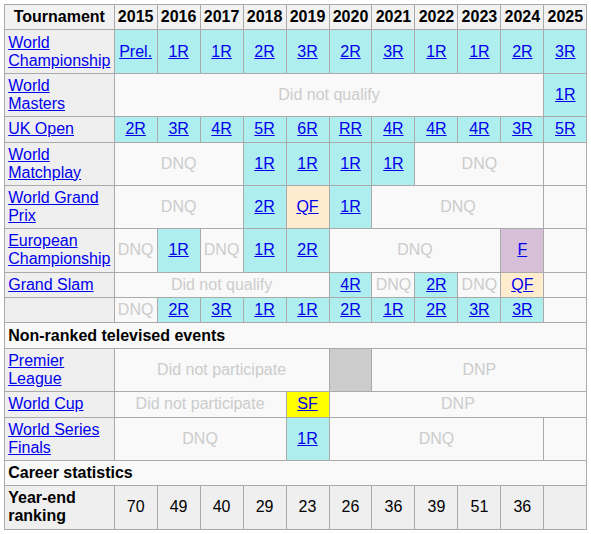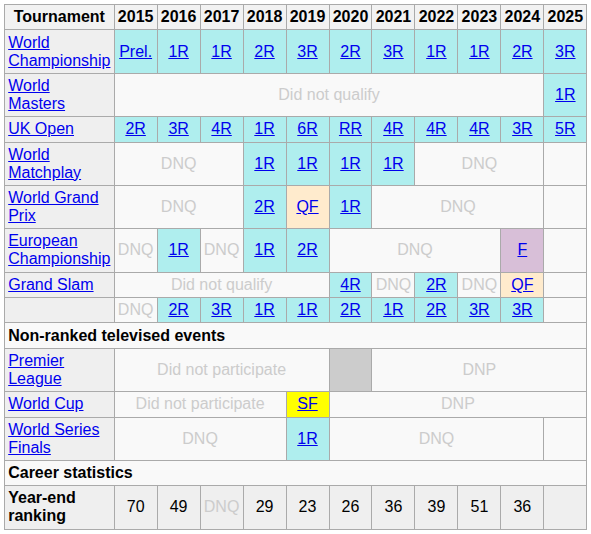UK Open | 2018: 5R -> 1R
Year-end ranking | 2017: 40 -> DNQ
